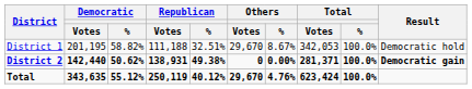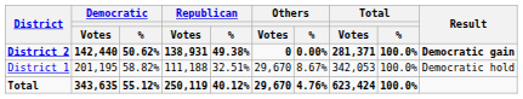rows swapped: District 1 <-> District 2
